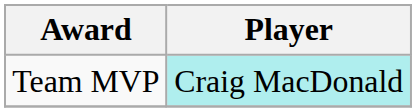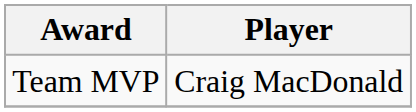Team MVP | Player: paleturquoise background -> no background
